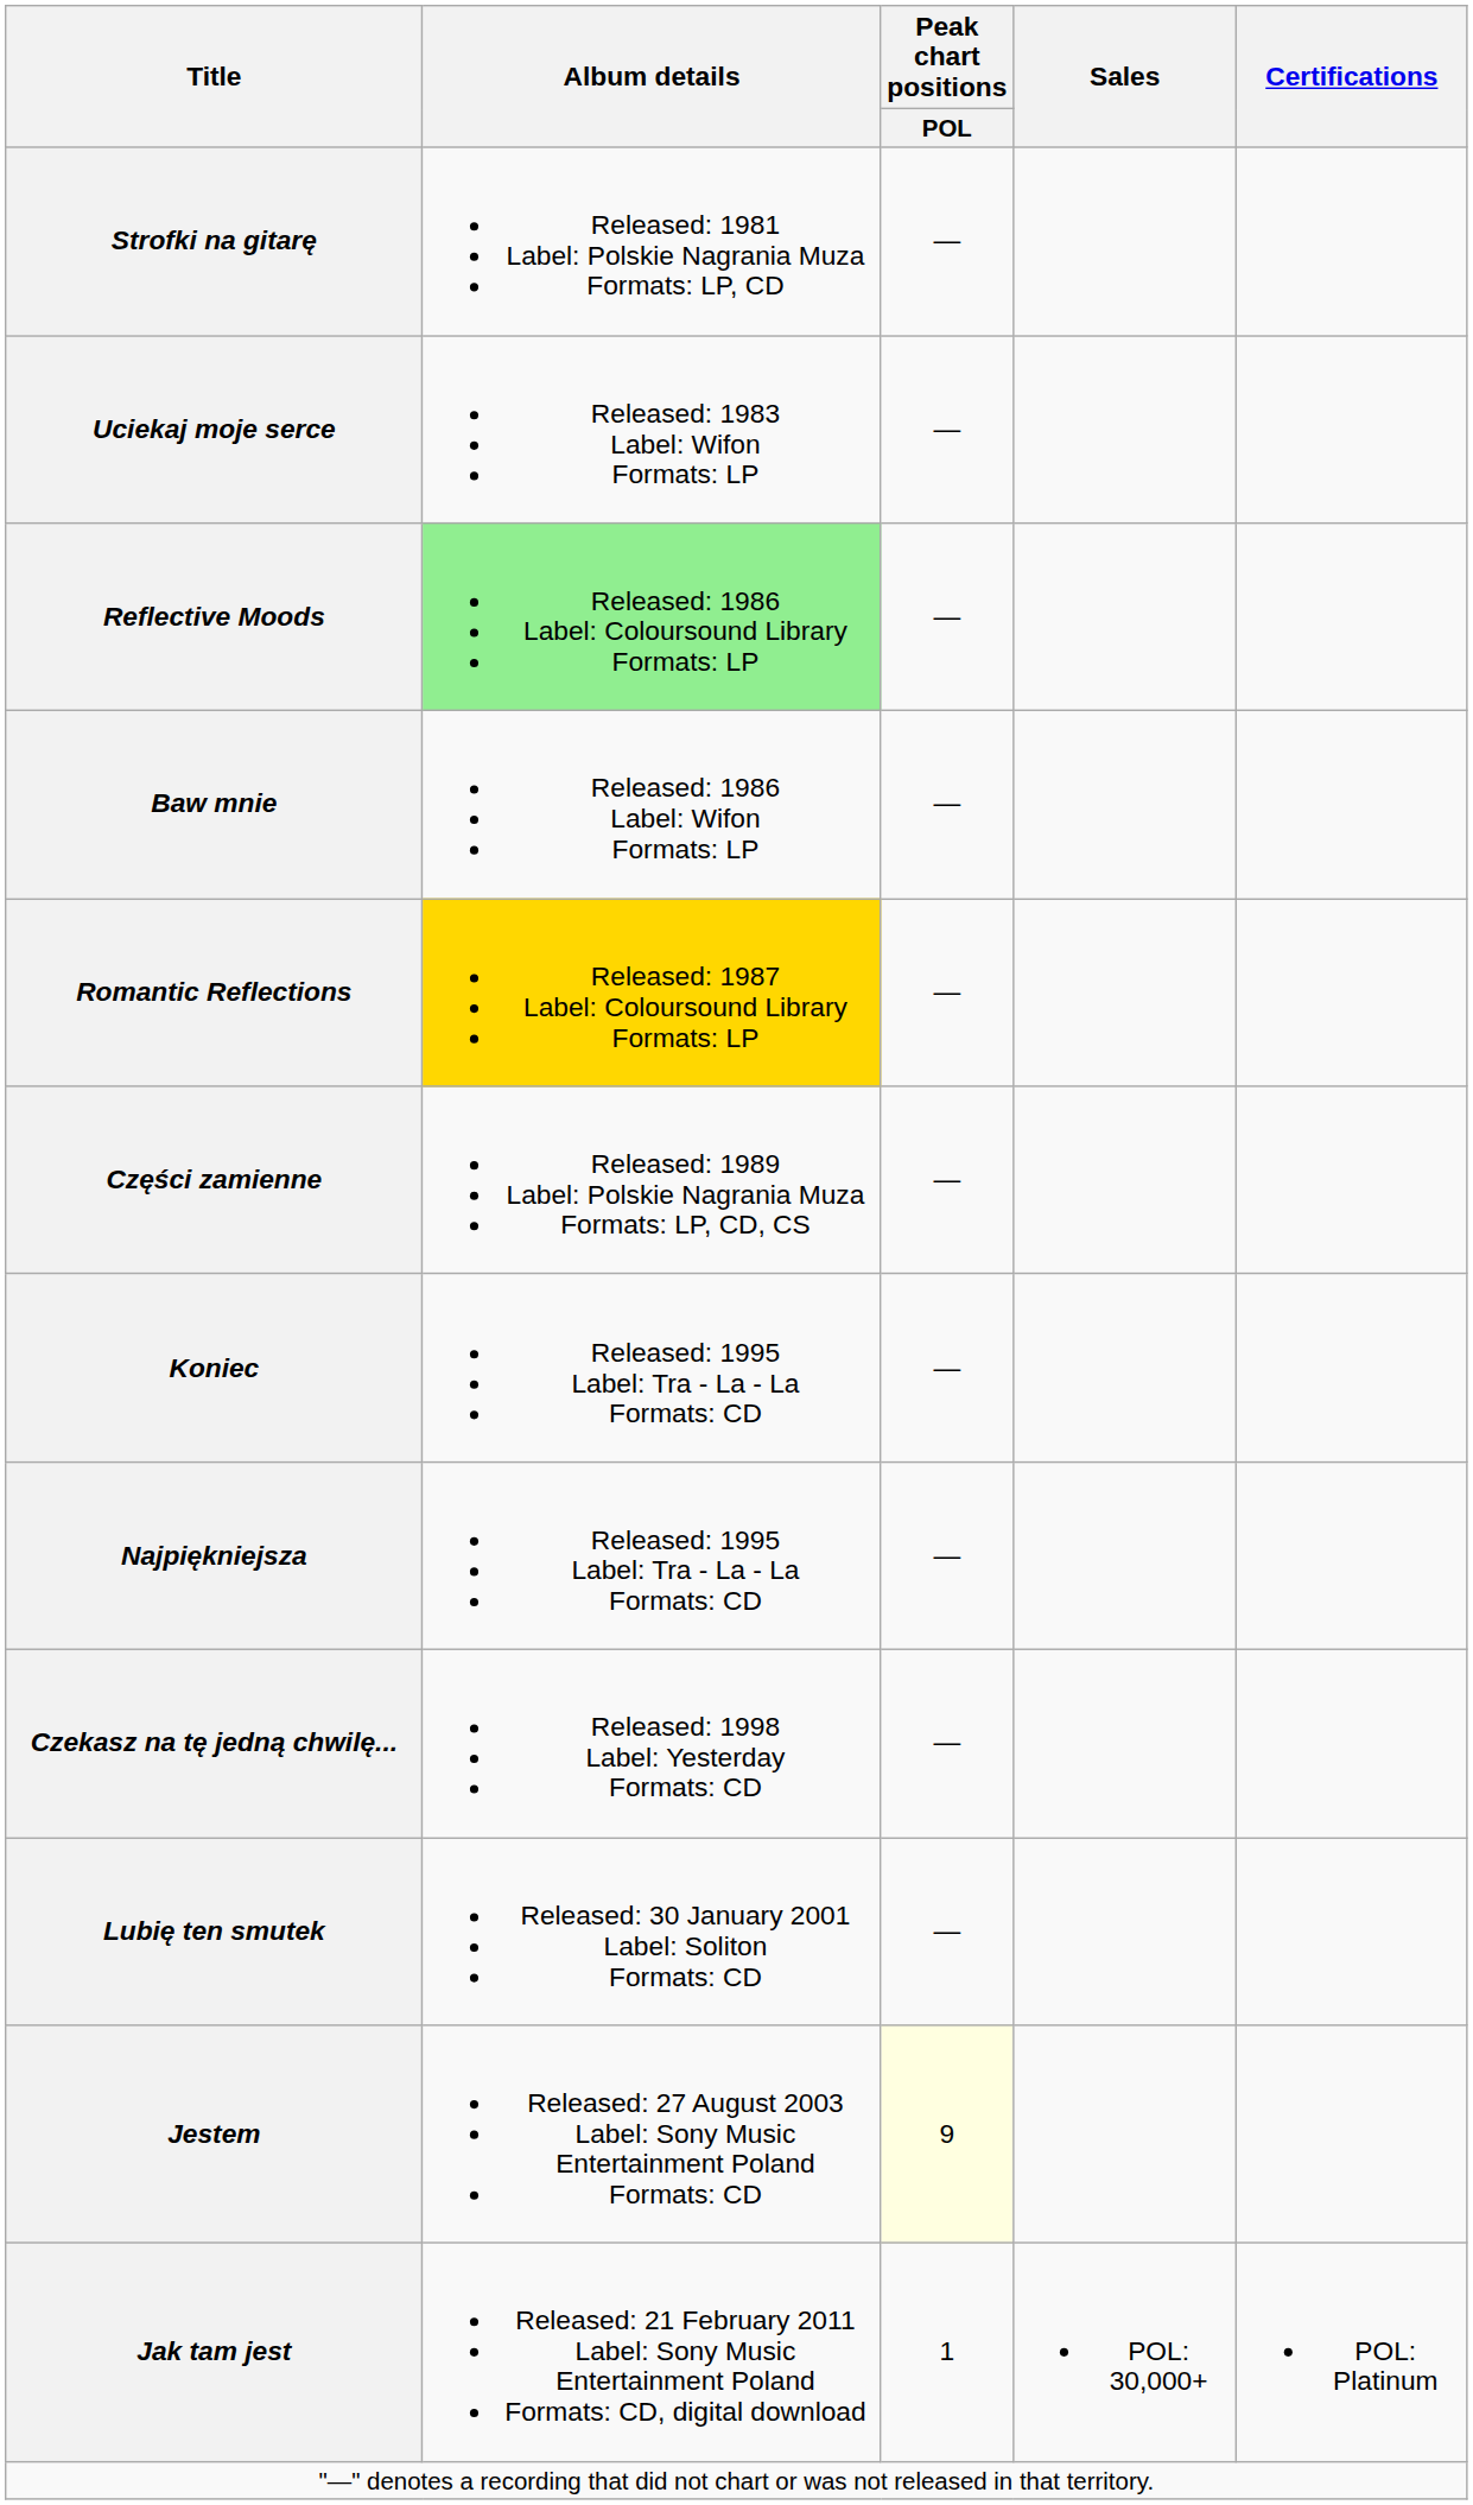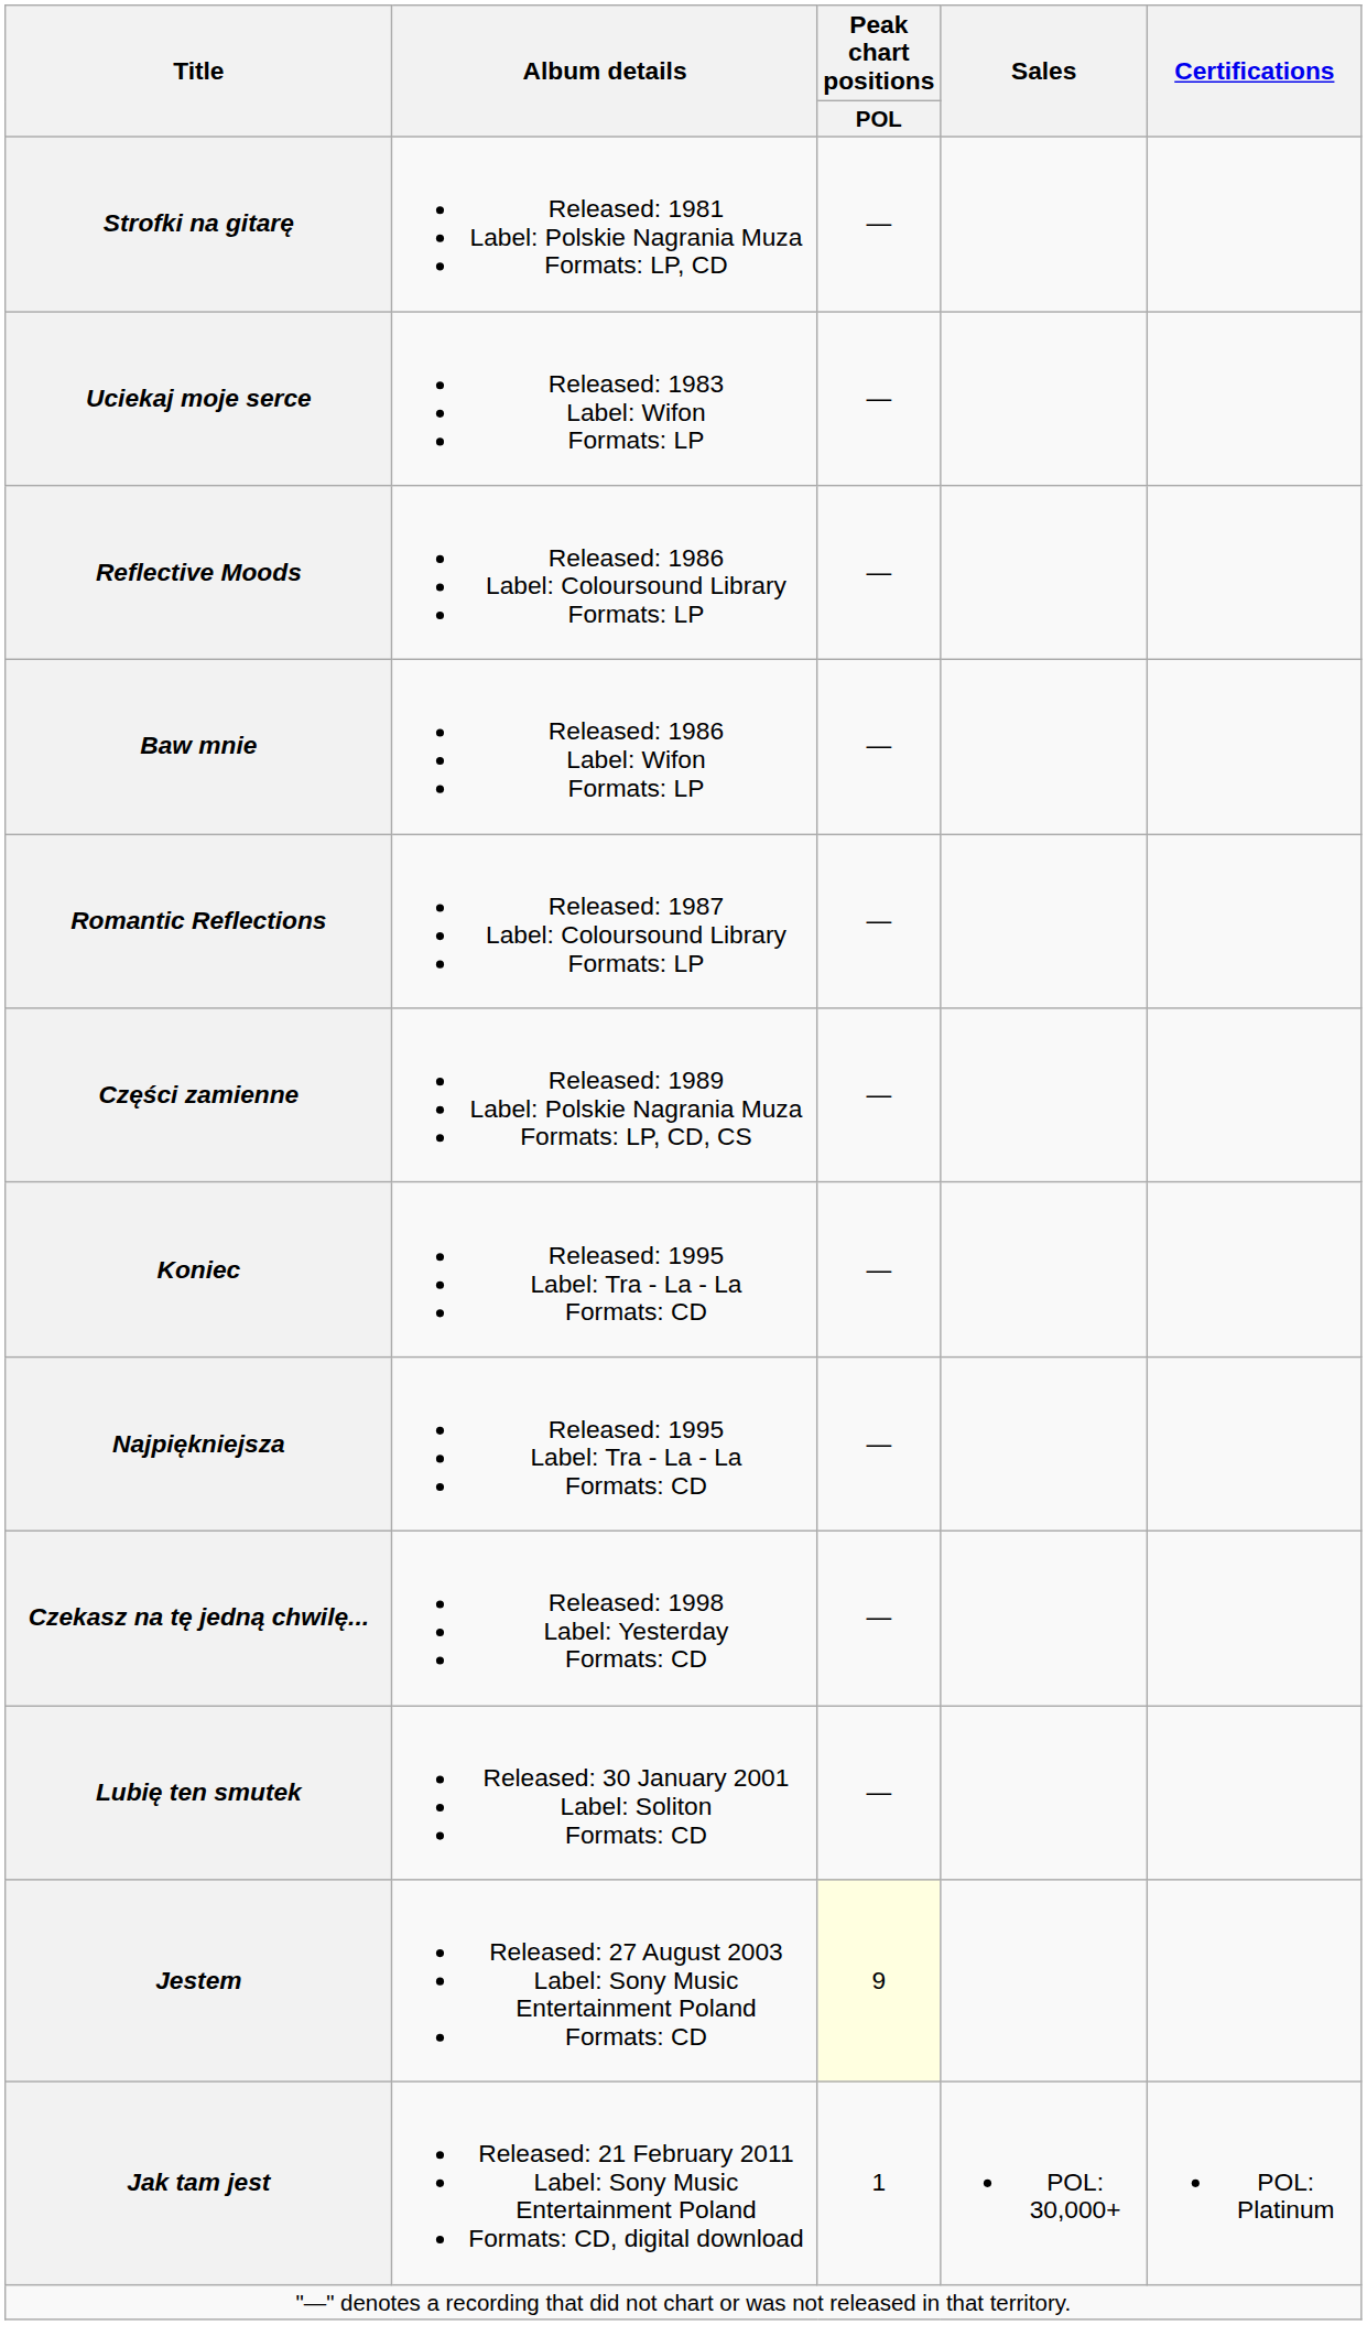Reflective Moods | Album details: lightgreen background -> no background
Romantic Reflections | Album details: gold background -> no background
